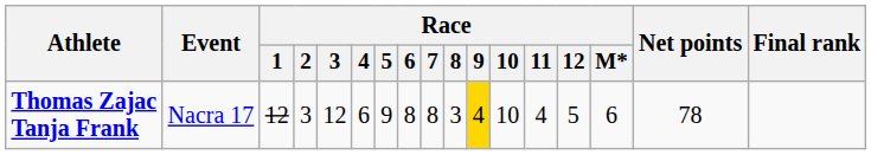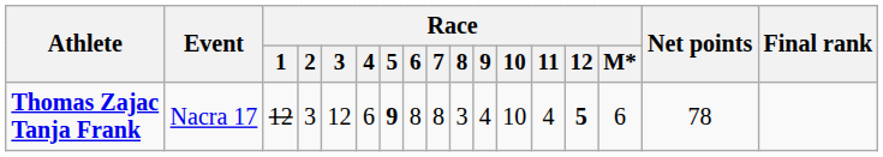Thomas Zajac Tanja Frank | Race / 5: normal -> bold
Thomas Zajac Tanja Frank | Race / 9: gold background -> no background
Thomas Zajac Tanja Frank | Race / 12: normal -> bold
